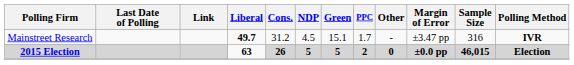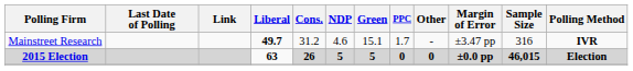Mainstreet Research | NDP: 4.5 -> 4.6
2015 Election | PPC: 2 -> 0
